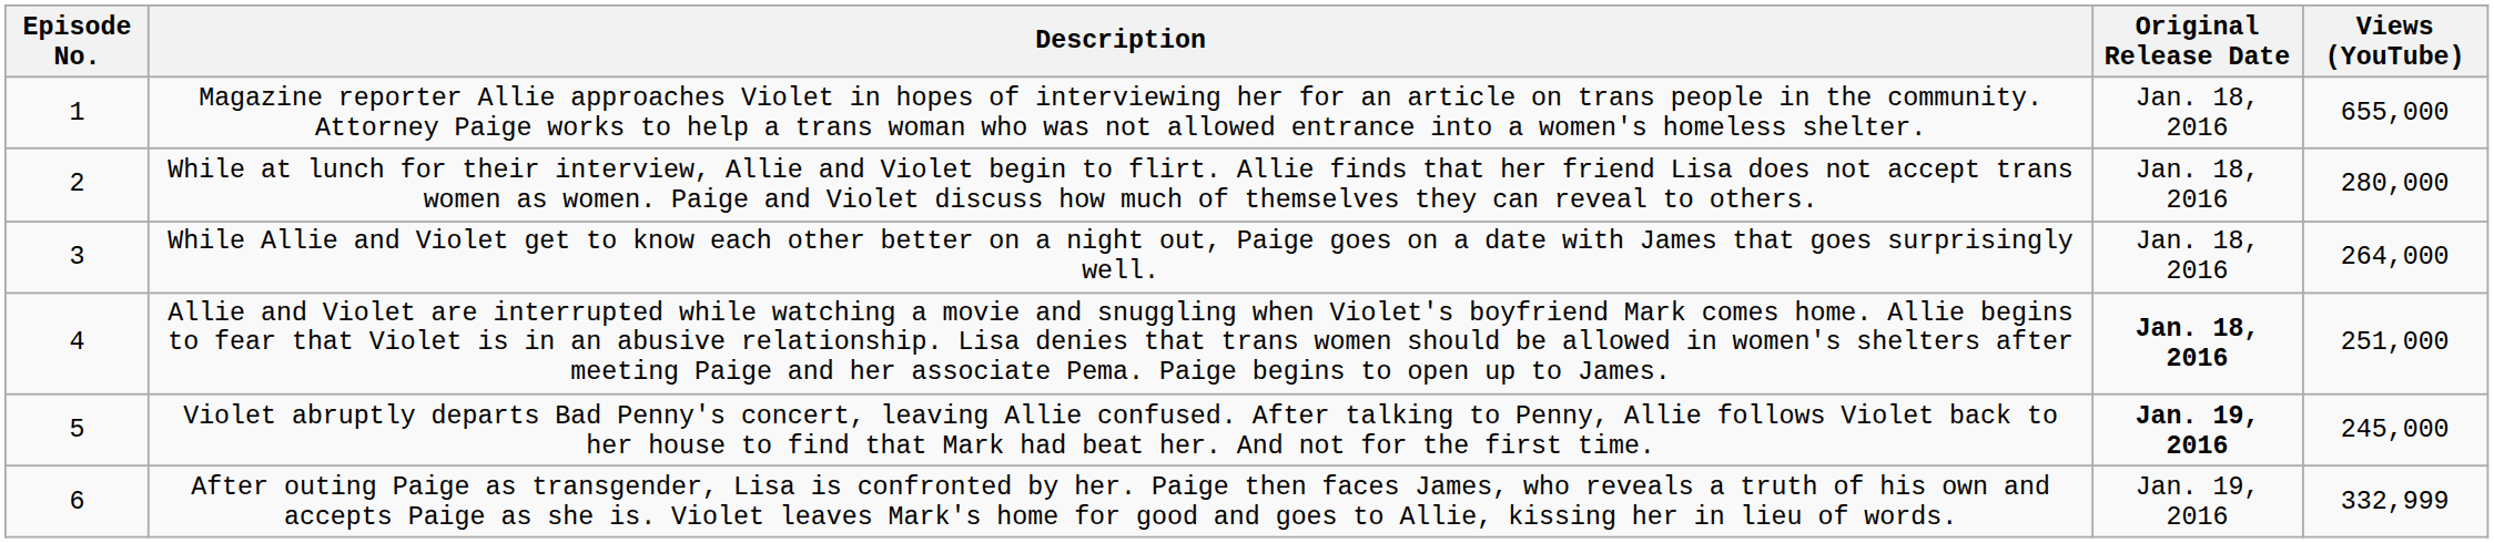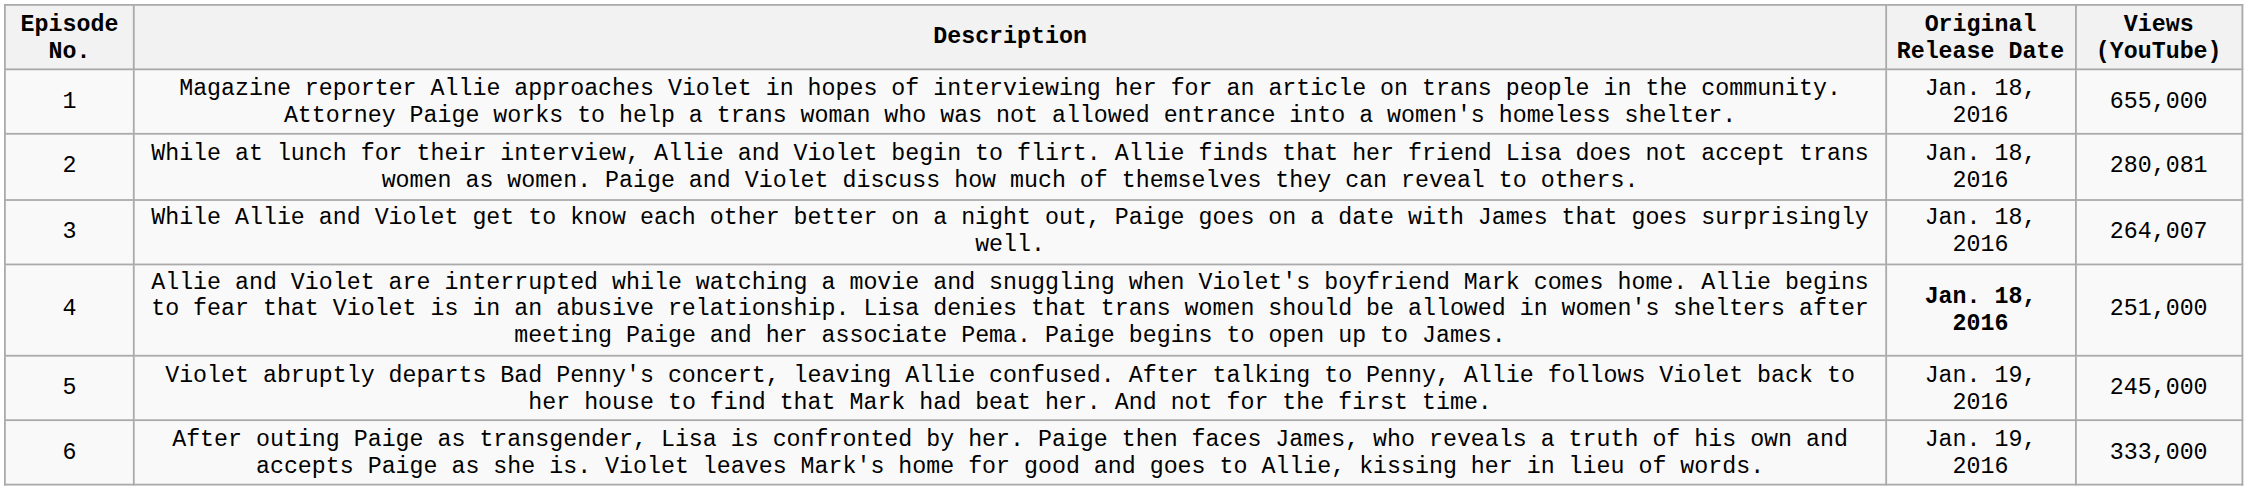row 3 | Views (YouTube): 280,000 -> 280,081
row 4 | Views (YouTube): 264,000 -> 264,007
row 6 | Original Release Date: bold -> normal
row 7 | Views (YouTube): 332,999 -> 333,000
